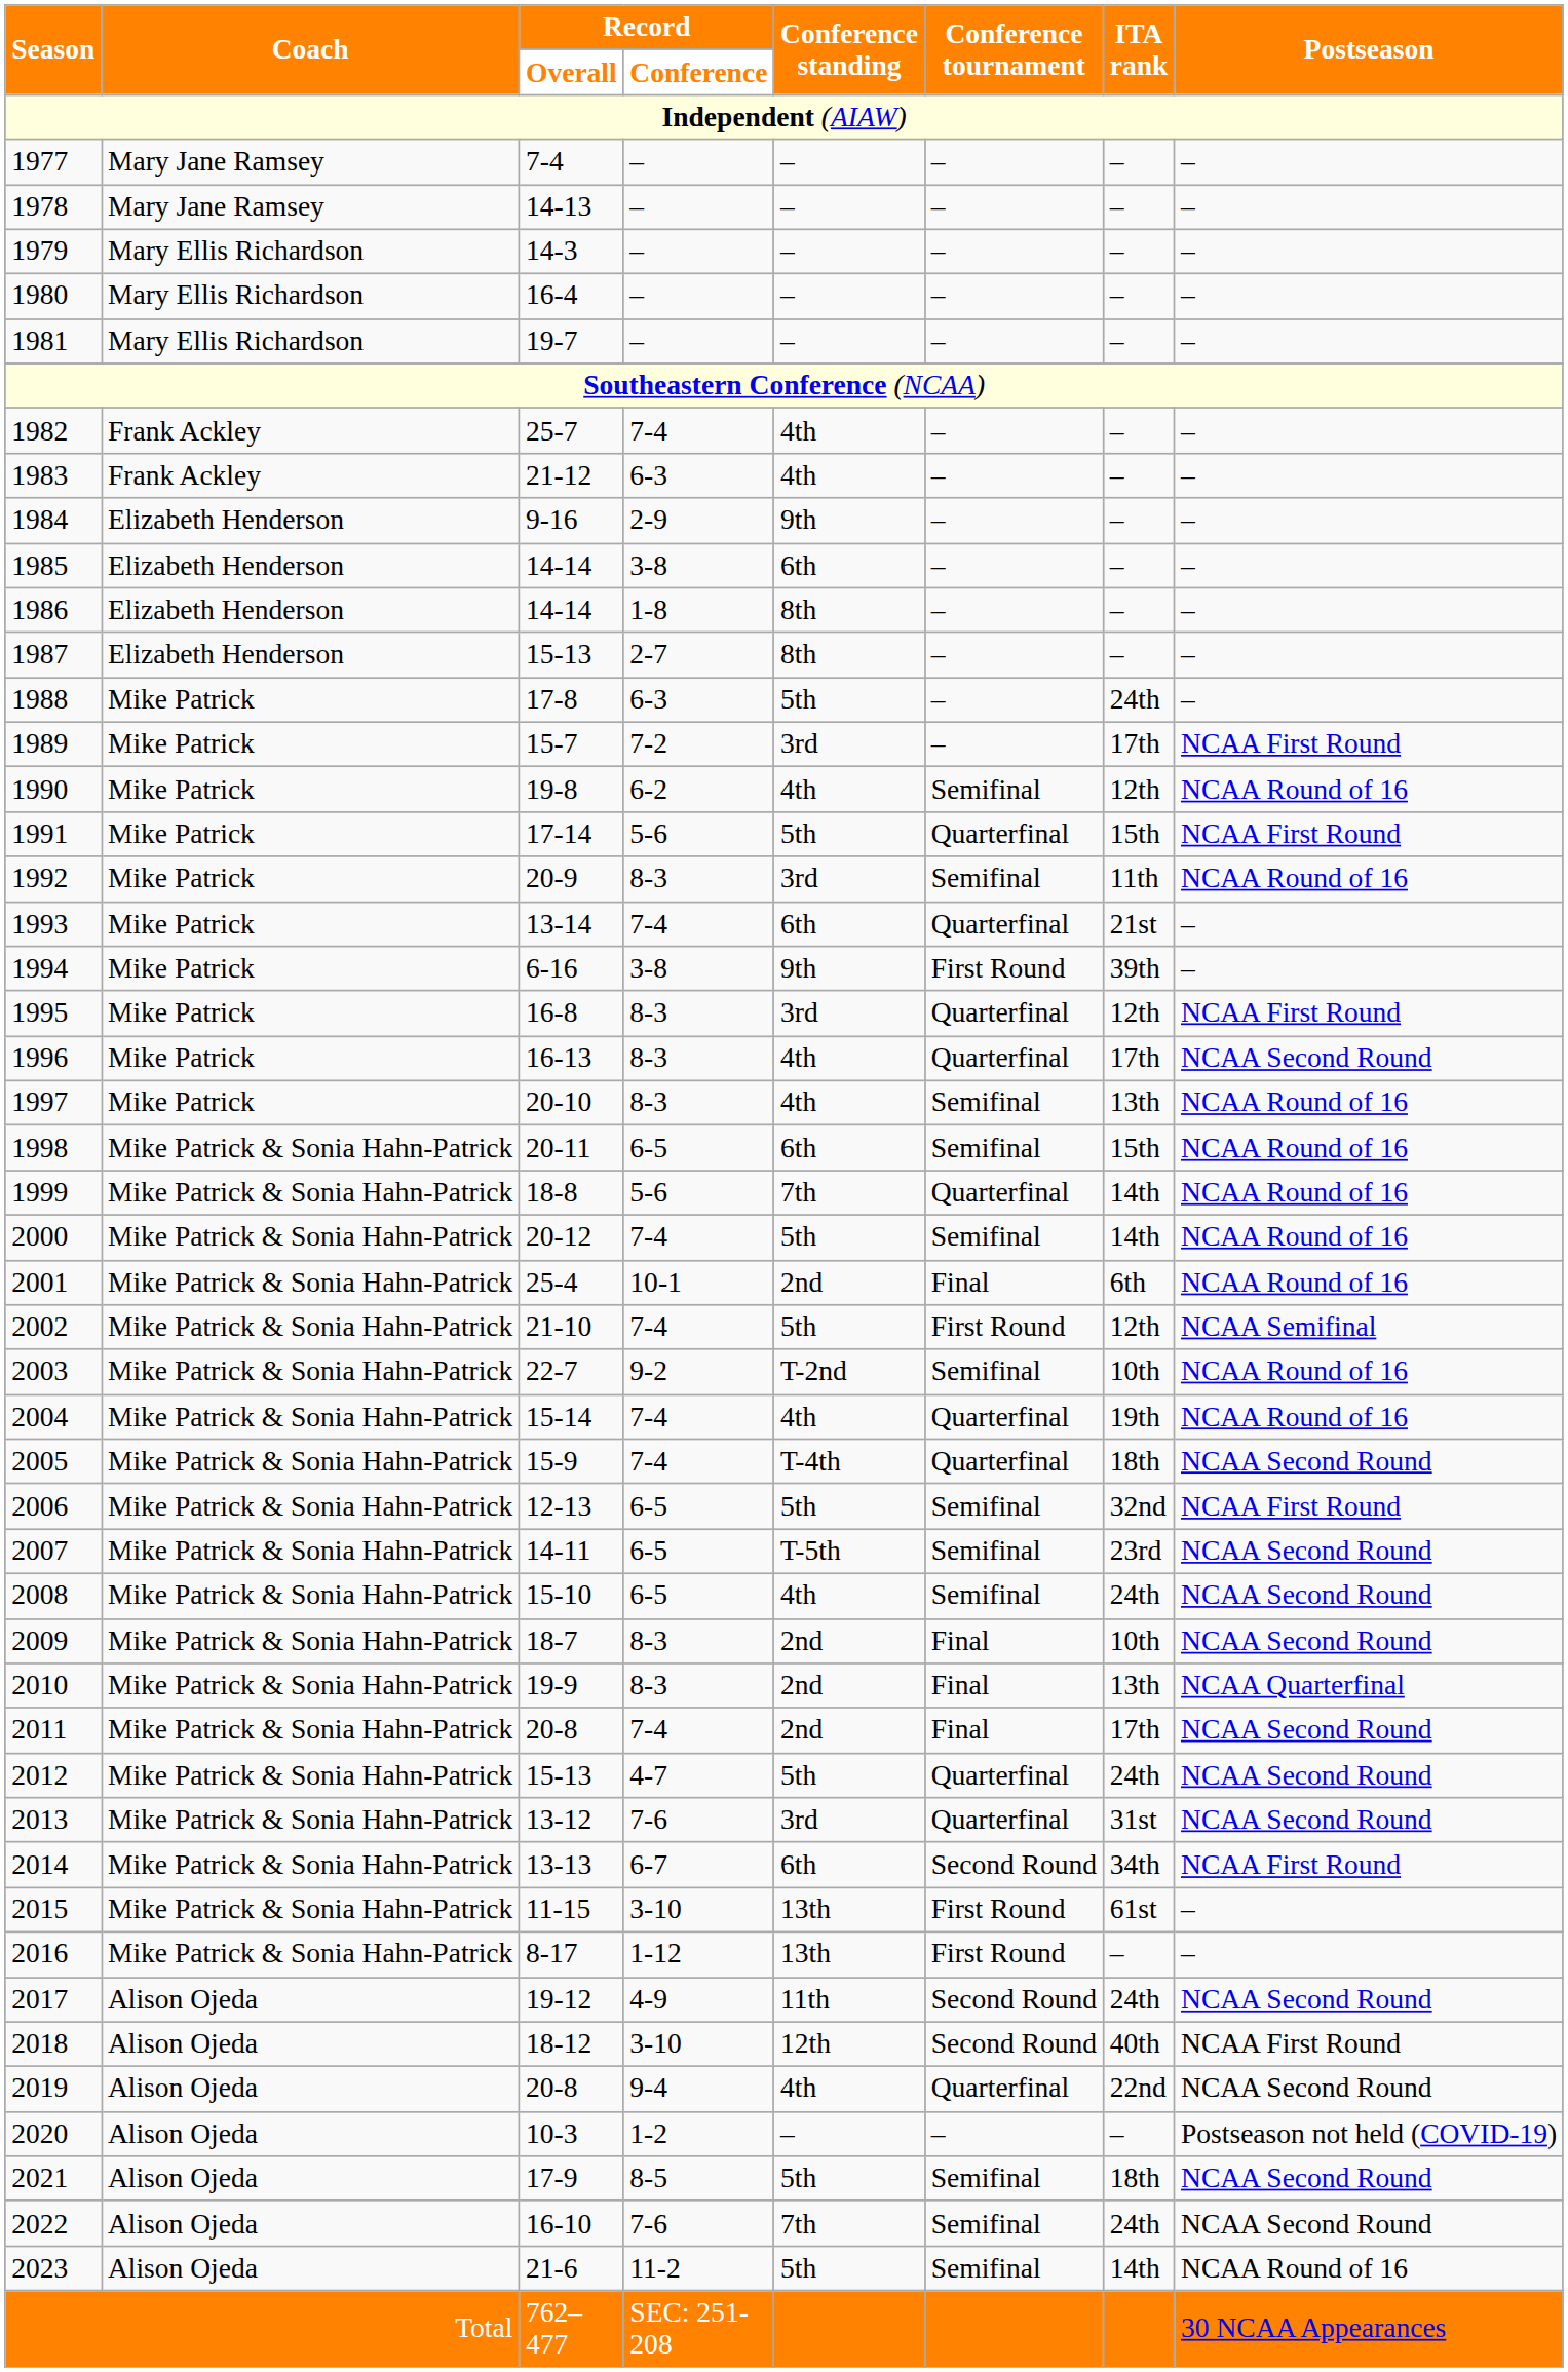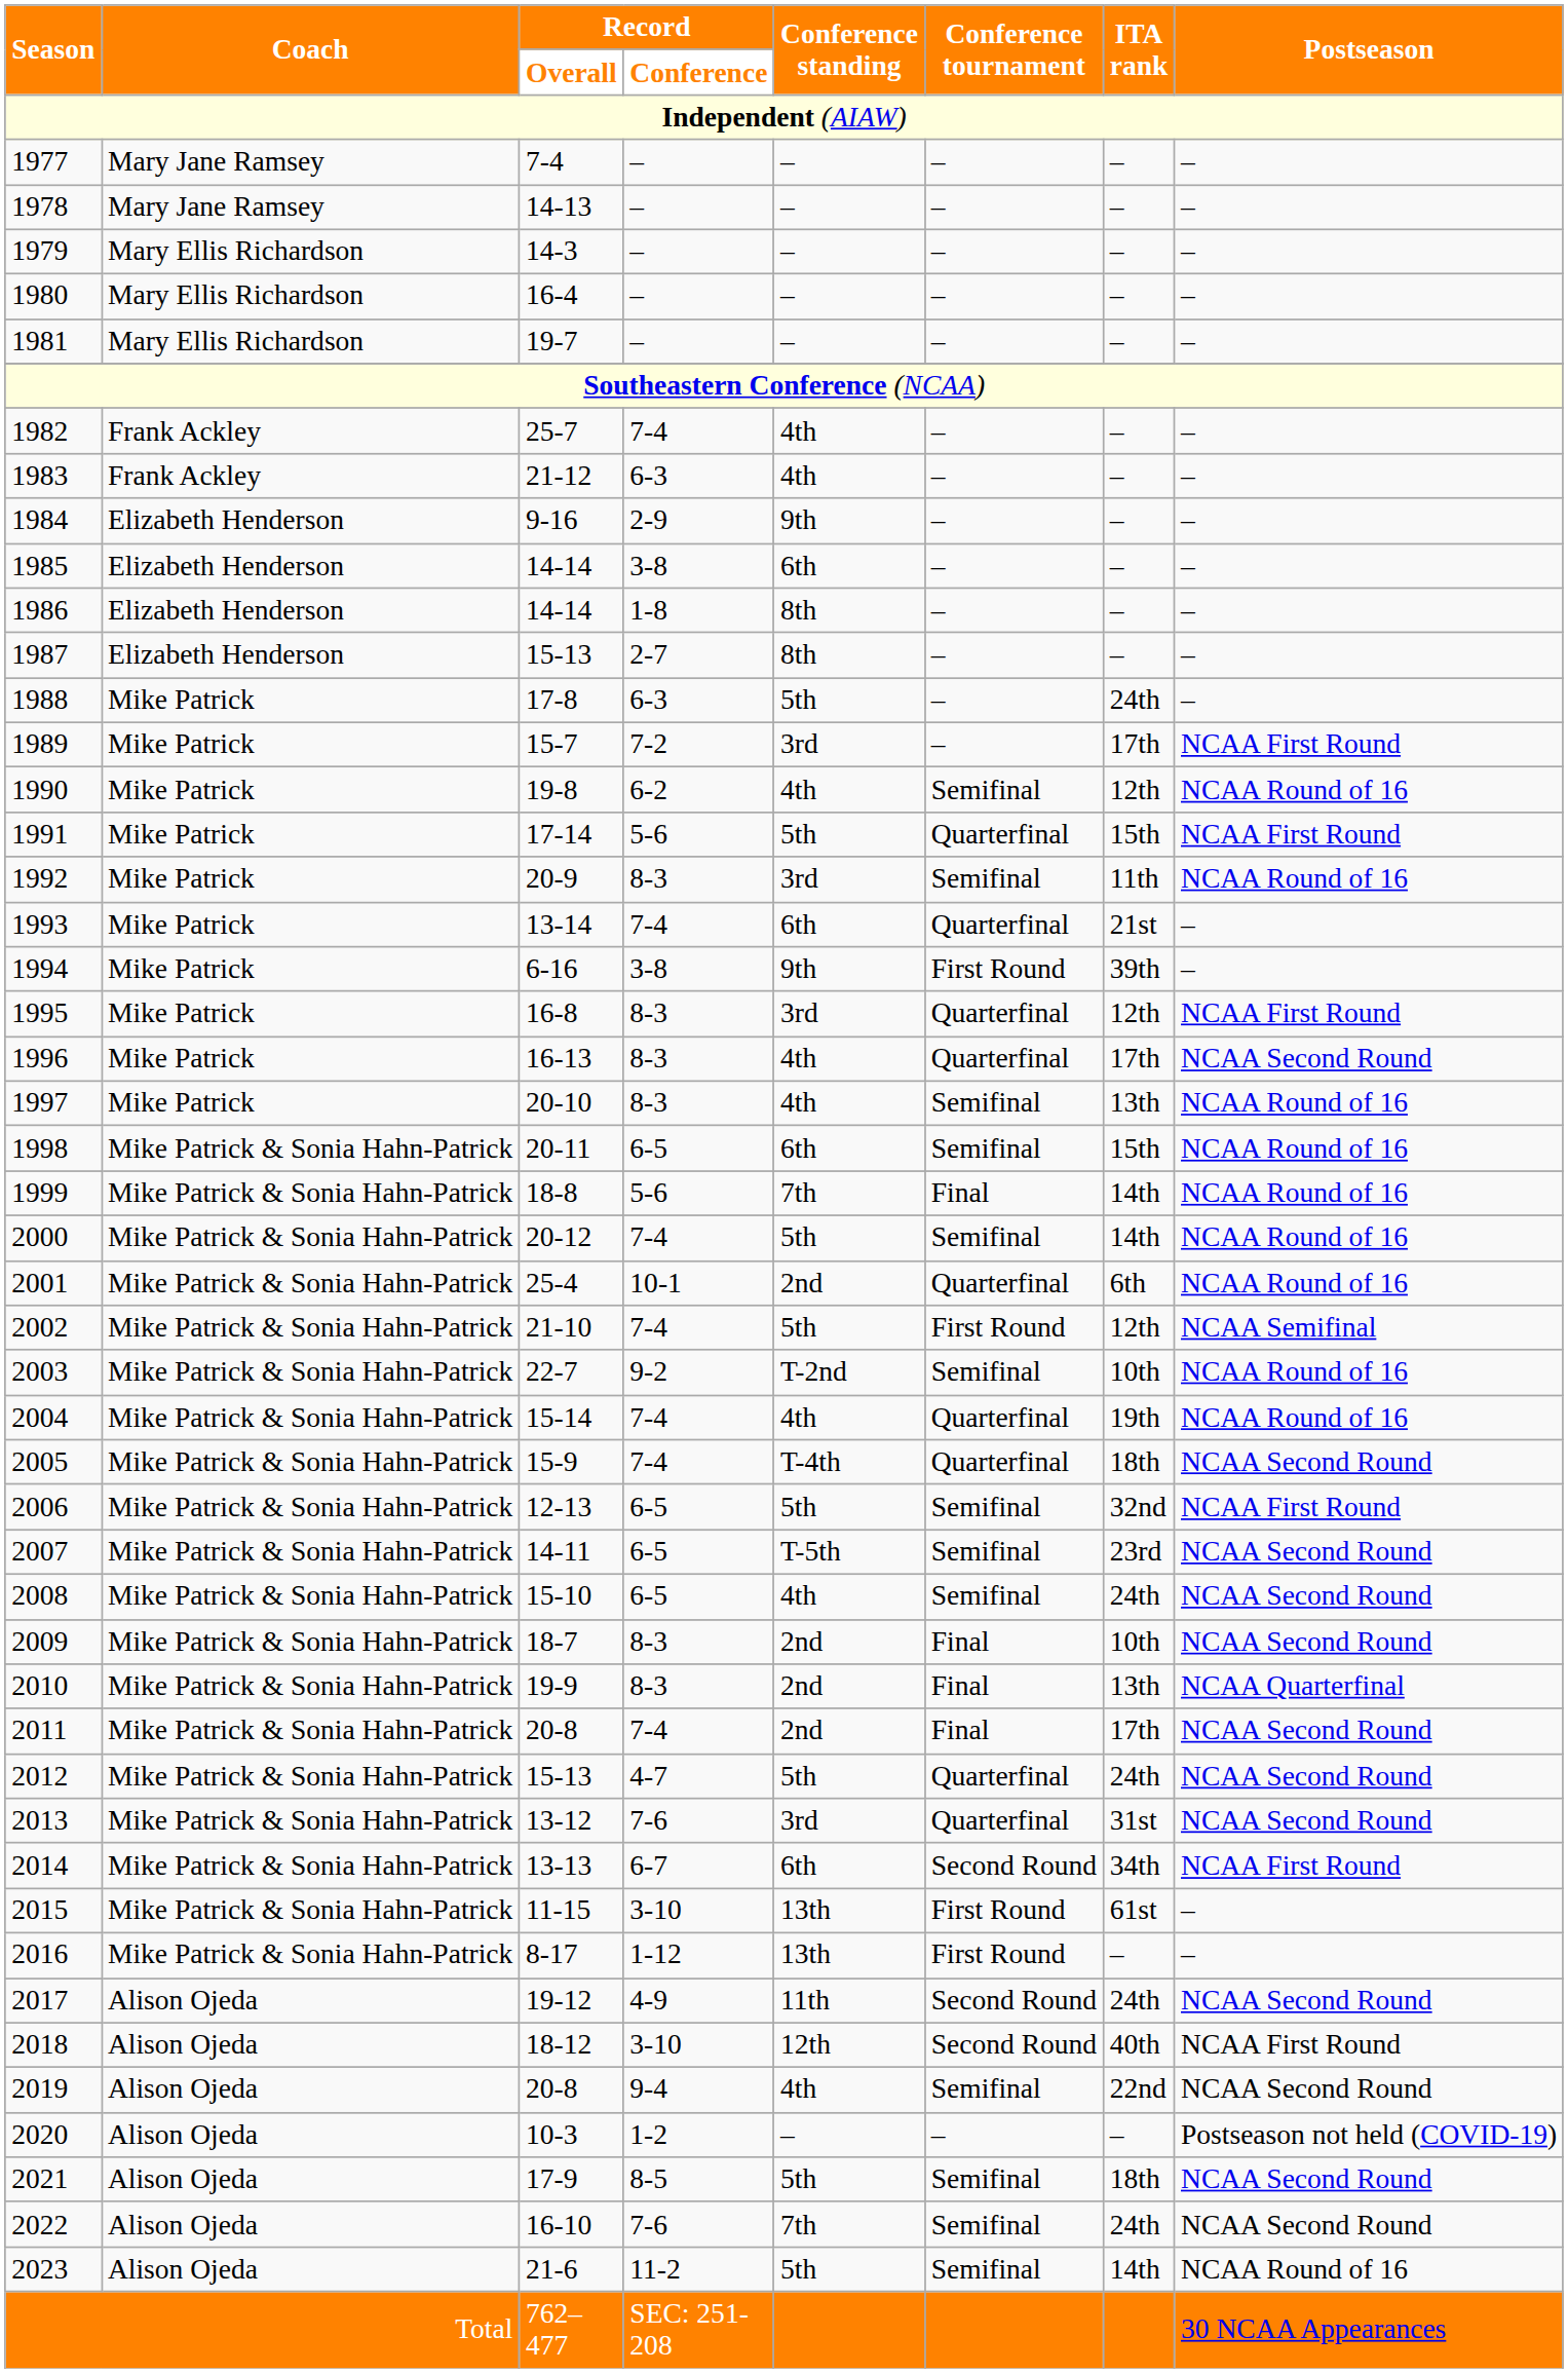1999 | Conference tournament: Quarterfinal -> Final
2001 | Conference tournament: Final -> Quarterfinal
2019 | Conference tournament: Quarterfinal -> Semifinal
